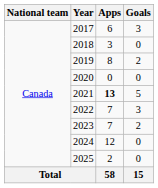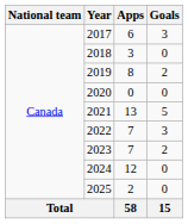2021 | Apps: bold -> normal
